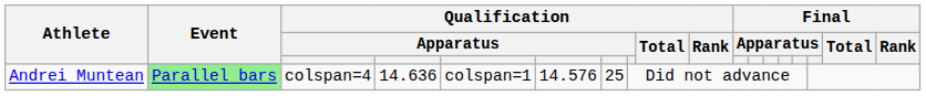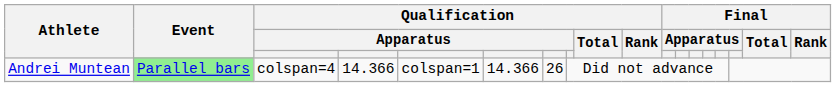Andrei Muntean | column 4: 14.636 -> 14.366
Andrei Muntean | column 6: 14.576 -> 14.366
Andrei Muntean | column 7: 25 -> 26
